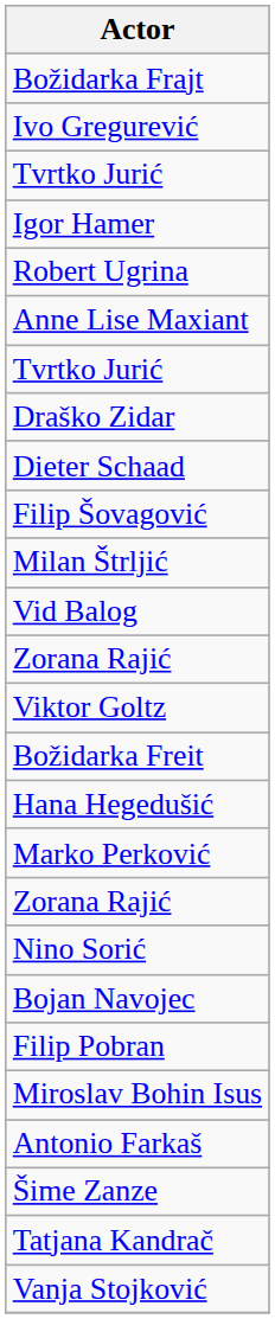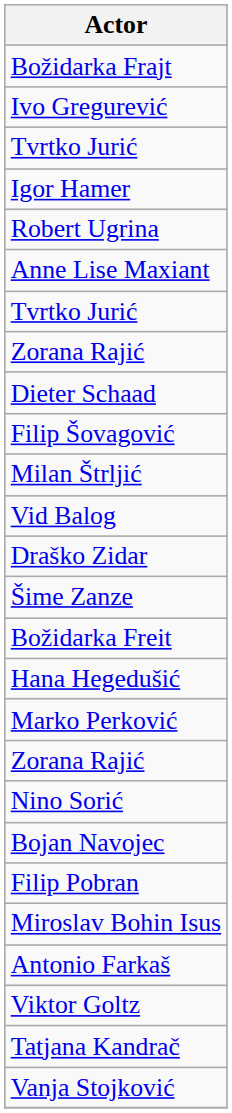row 9 | column 1: Draško Zidar -> Zorana Rajić
row 14 | column 1: Zorana Rajić -> Draško Zidar
row 15 | column 1: Viktor Goltz -> Šime Zanze
row 25 | column 1: Šime Zanze -> Viktor Goltz
